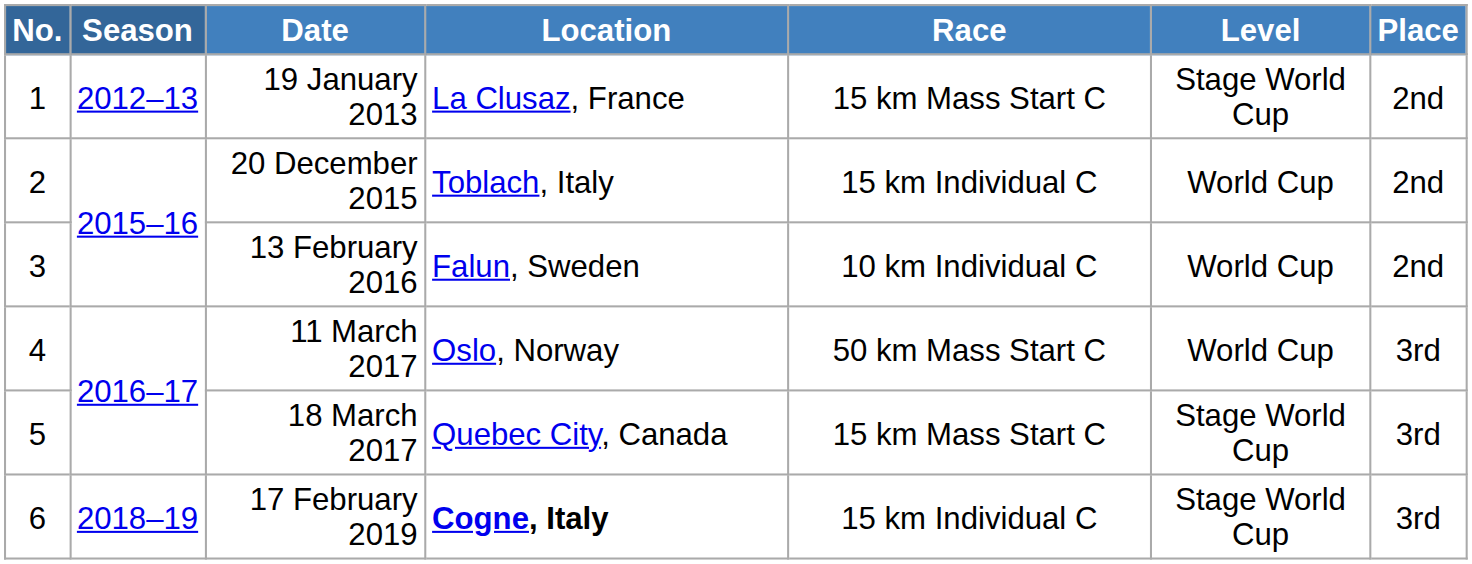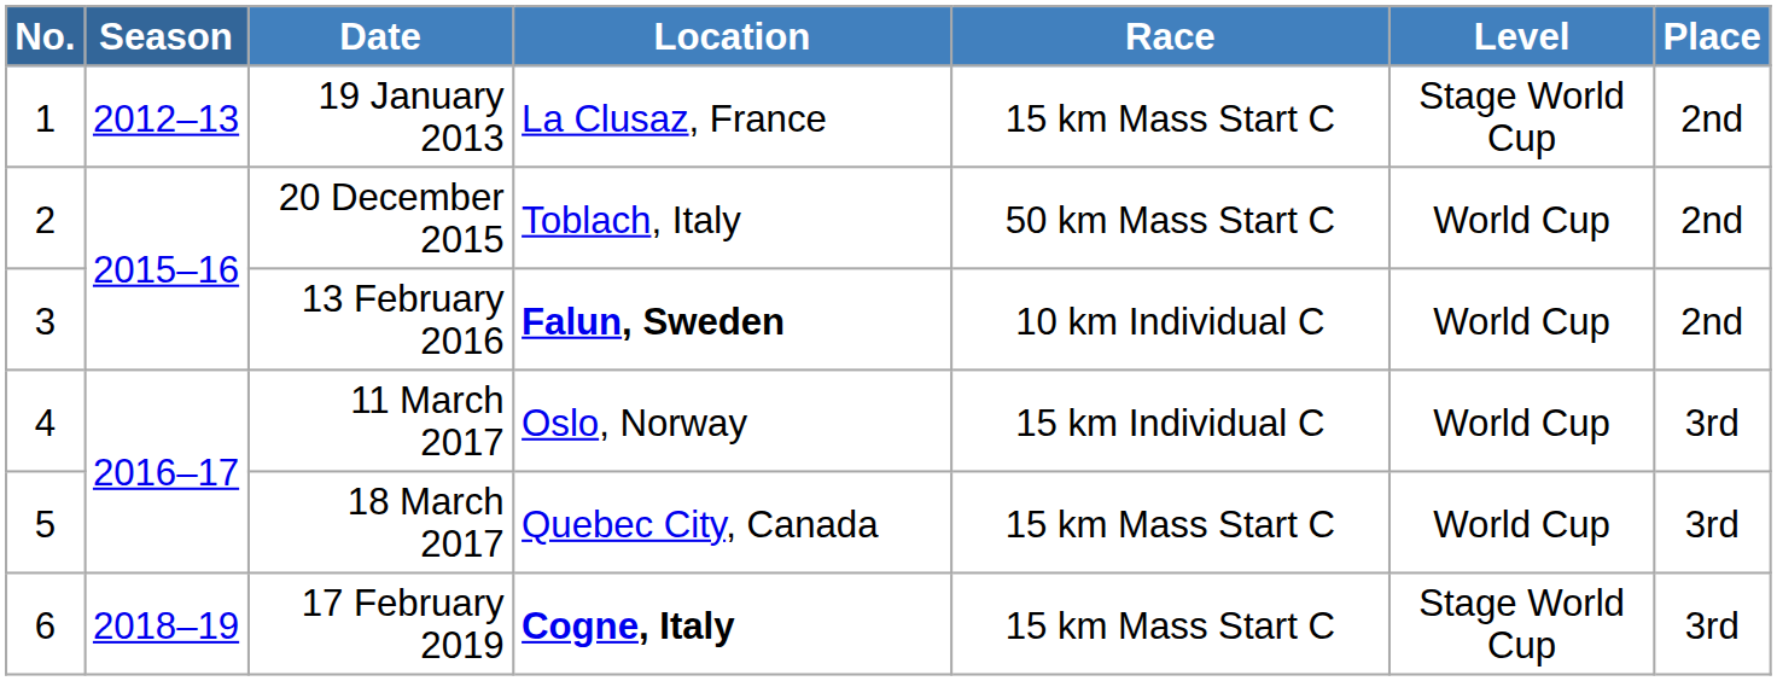20 December 2015 | Race: 15 km Individual C -> 50 km Mass Start C
13 February 2016 | Location: normal -> bold
11 March 2017 | Race: 50 km Mass Start C -> 15 km Individual C
18 March 2017 | Level: Stage World Cup -> World Cup
17 February 2019 | Race: 15 km Individual C -> 15 km Mass Start C
